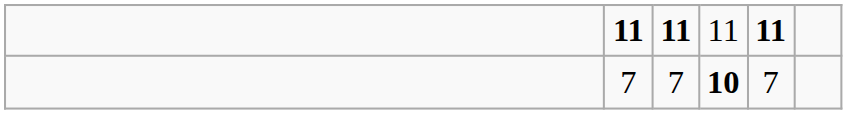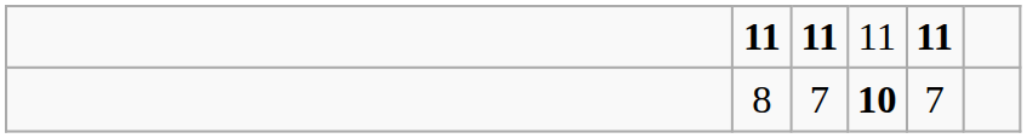row 2 | column 2: 7 -> 8
